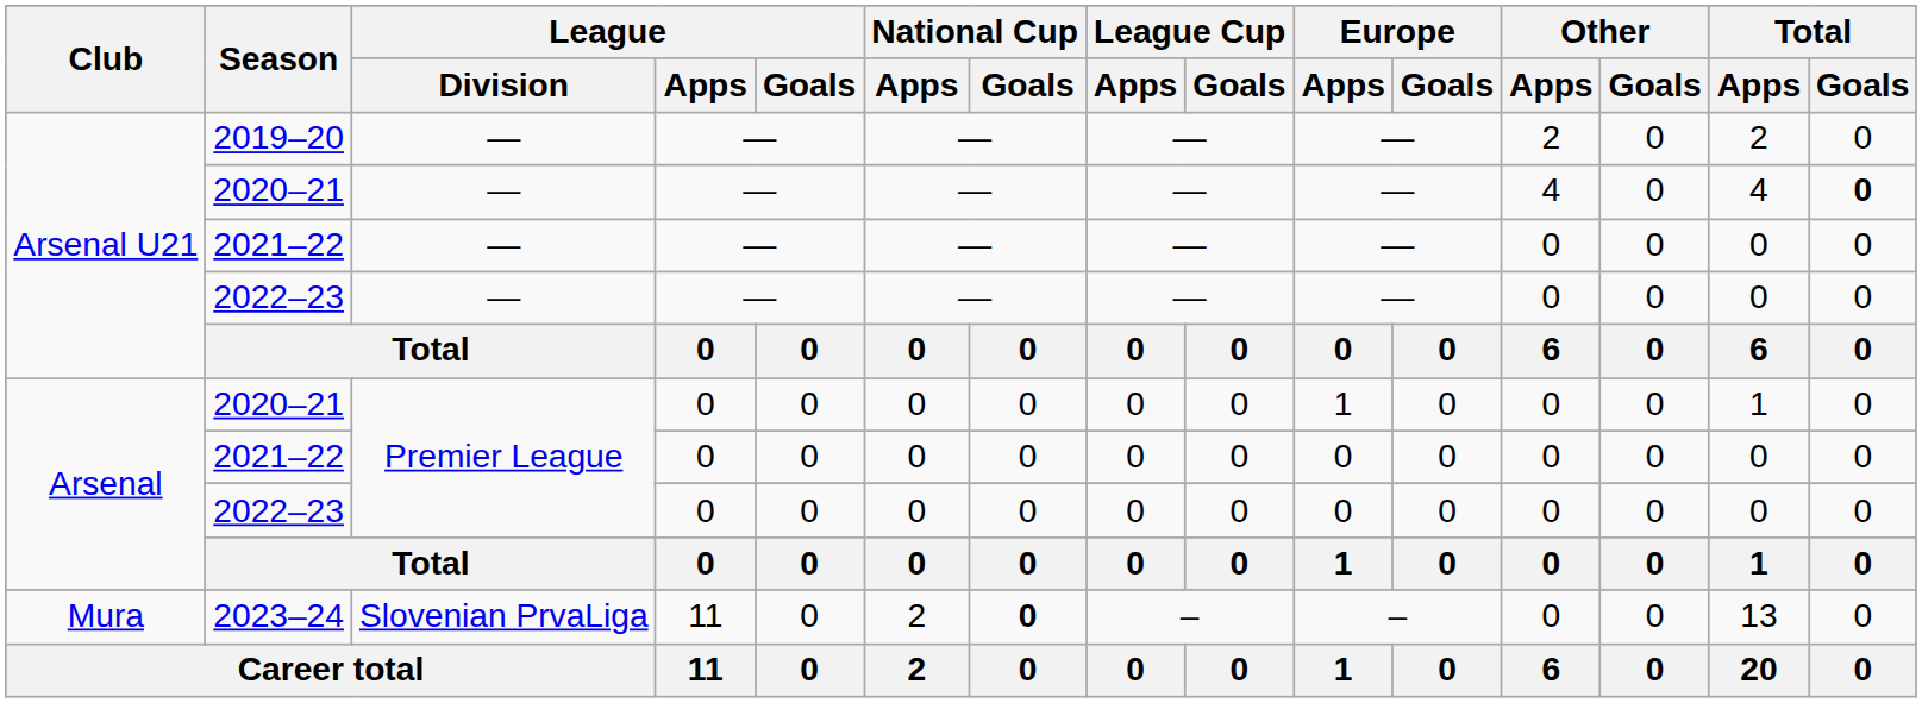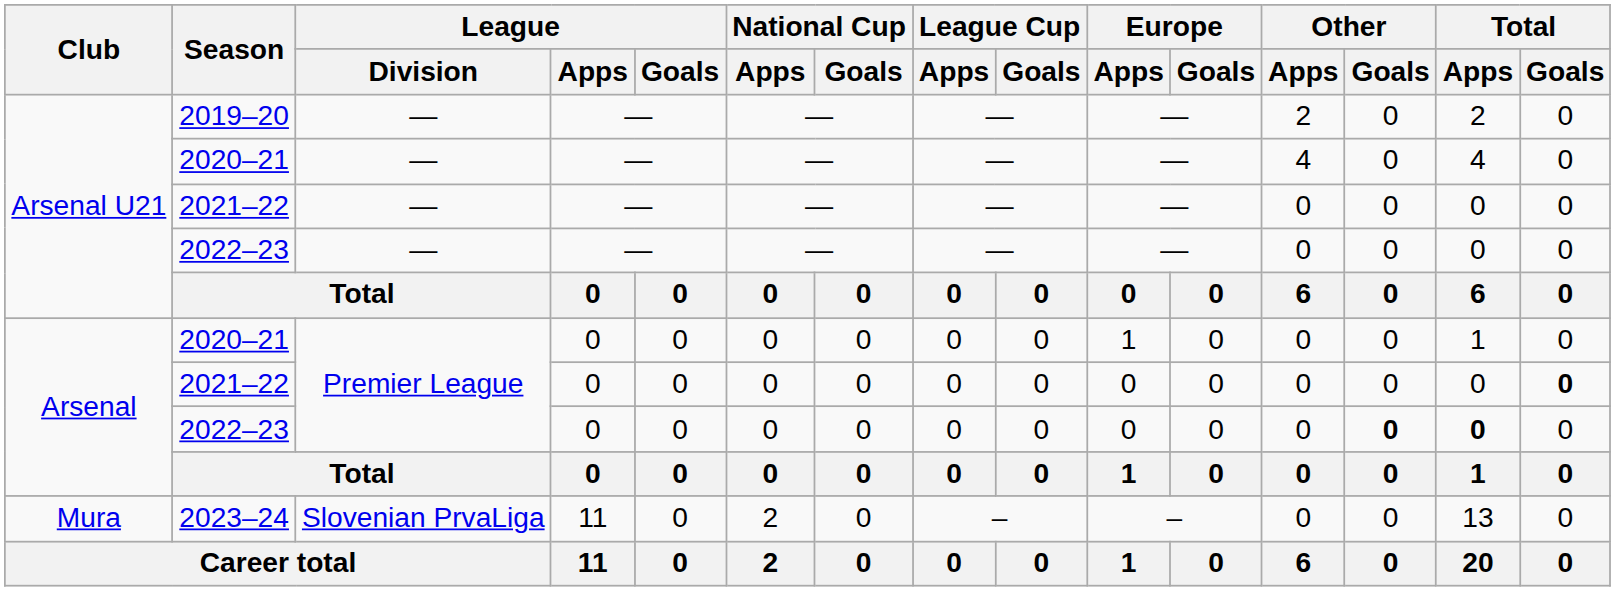Arsenal U21 / 2020–21 | Total / Goals: bold -> normal
Arsenal / 2021–22 | Total / Goals: normal -> bold
Arsenal / 2022–23 | Other / Goals: normal -> bold
Arsenal / 2022–23 | Total / Apps: normal -> bold
2023–24 | National Cup / Goals: bold -> normal
